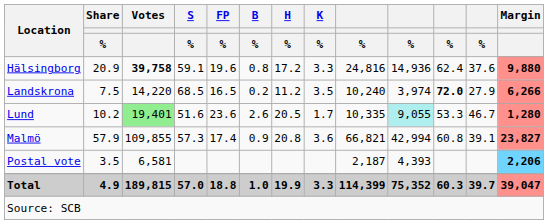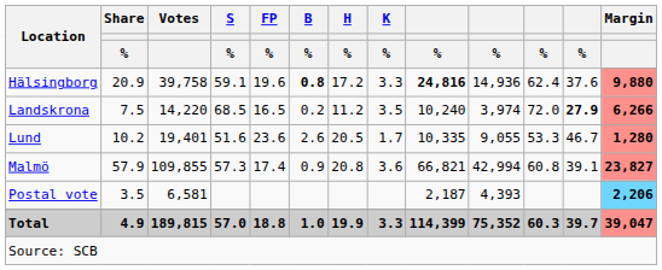Hälsingborg | Votes: bold -> normal
Hälsingborg | B / %: normal -> bold
Hälsingborg | column 9: normal -> bold
Landskrona | column 11: bold -> normal
Landskrona | column 12: normal -> bold
Lund | Votes: lightgreen background -> no background
Lund | column 10: paleturquoise background -> no background
